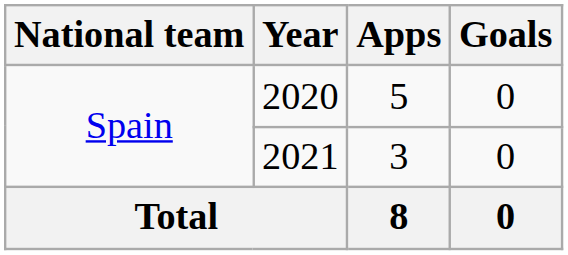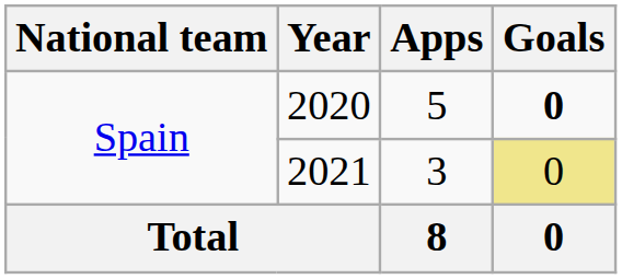2020 | Goals: normal -> bold
2021 | Goals: no background -> khaki background
